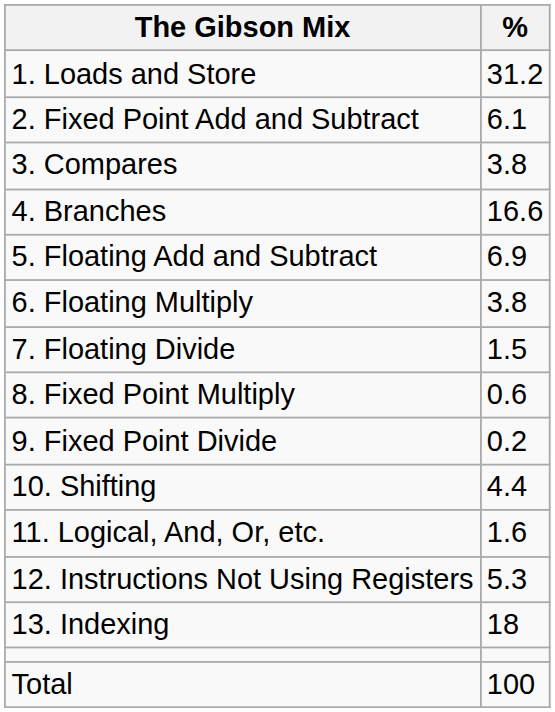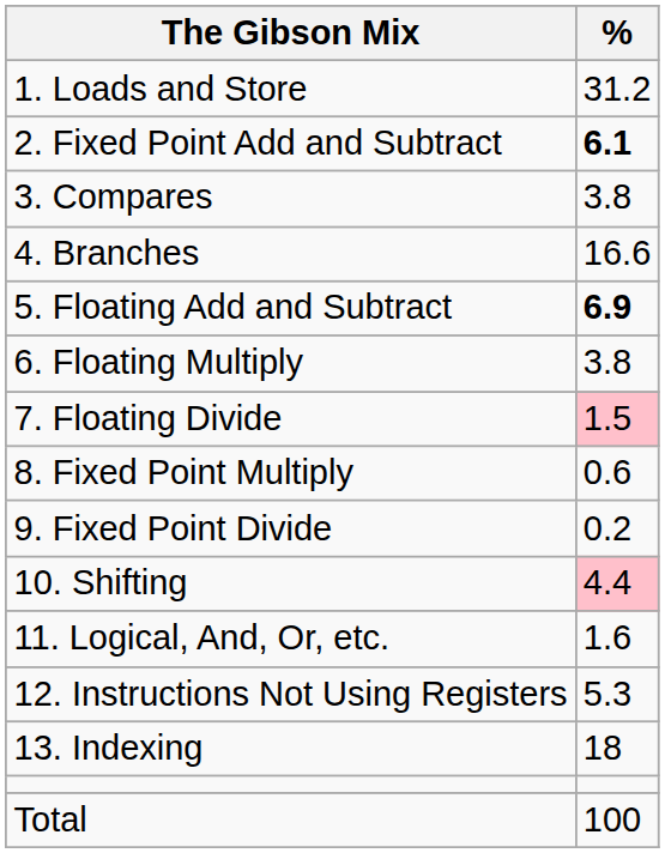2. Fixed Point Add and Subtract | %: normal -> bold
5. Floating Add and Subtract | %: normal -> bold
7. Floating Divide | %: no background -> pink background
10. Shifting | %: no background -> pink background
